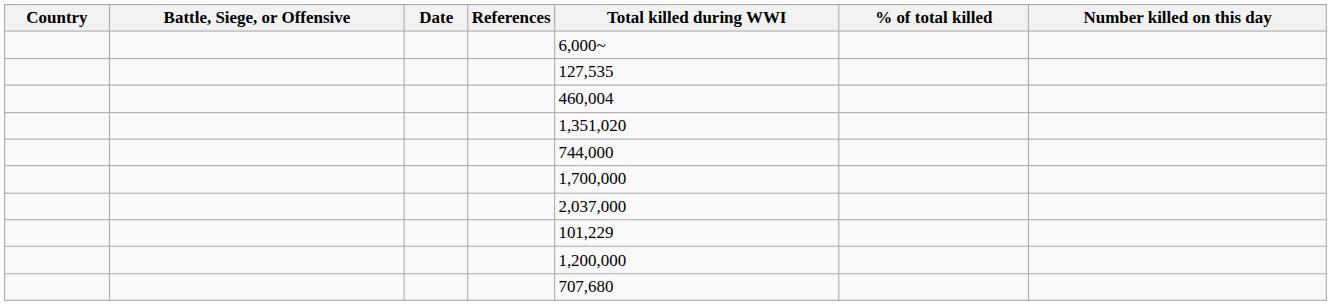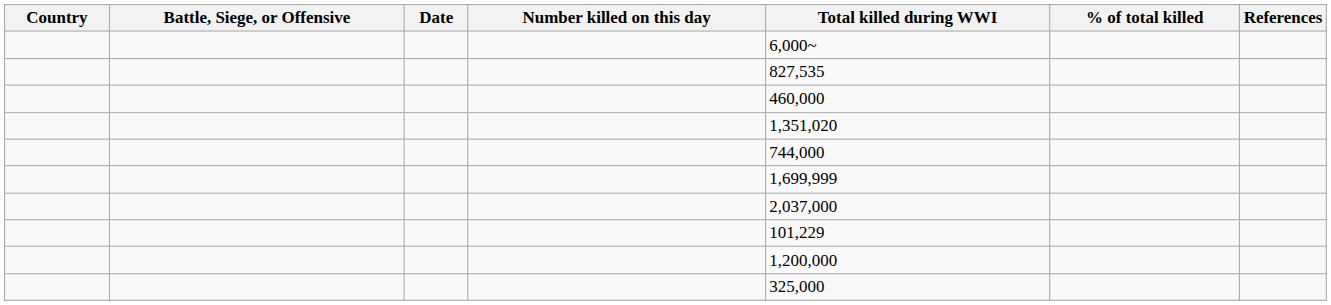columns swapped: Number killed on this day <-> References
row 3 | Total killed during WWI: 127,535 -> 827,535
row 4 | Total killed during WWI: 460,004 -> 460,000
row 7 | Total killed during WWI: 1,700,000 -> 1,699,999
row 11 | Total killed during WWI: 707,680 -> 325,000
